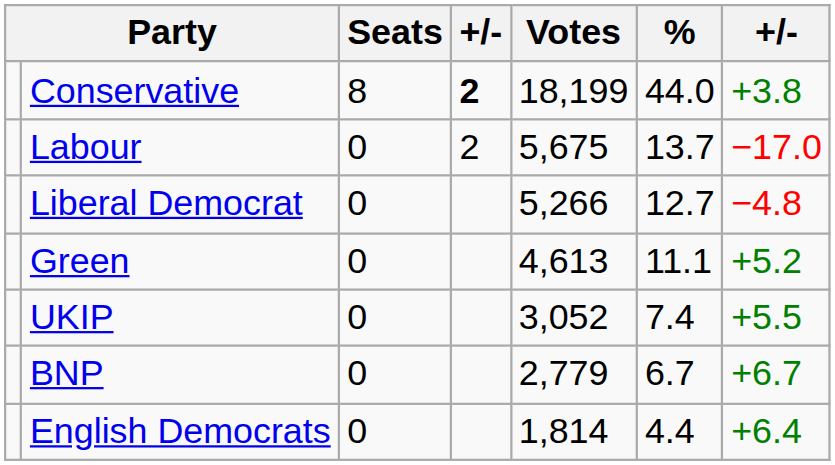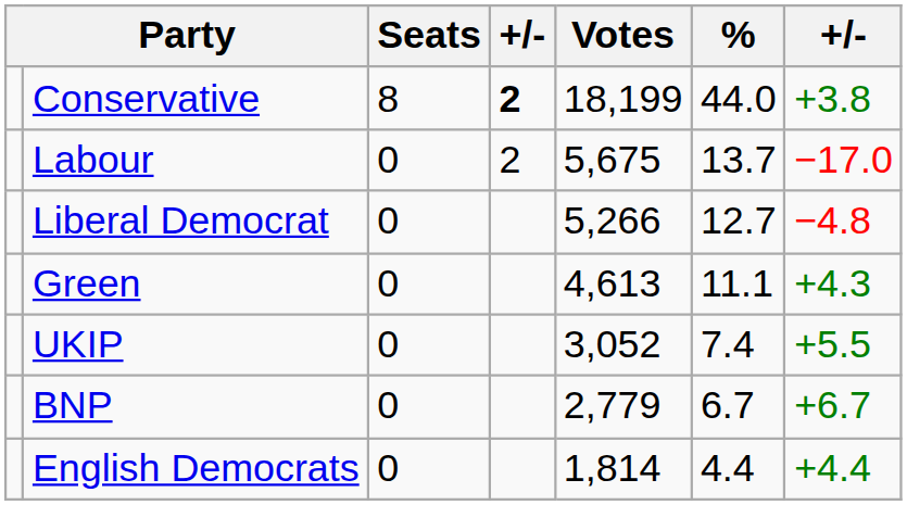Green | column 7: +5.2 -> +4.3
English Democrats | column 7: +6.4 -> +4.4
